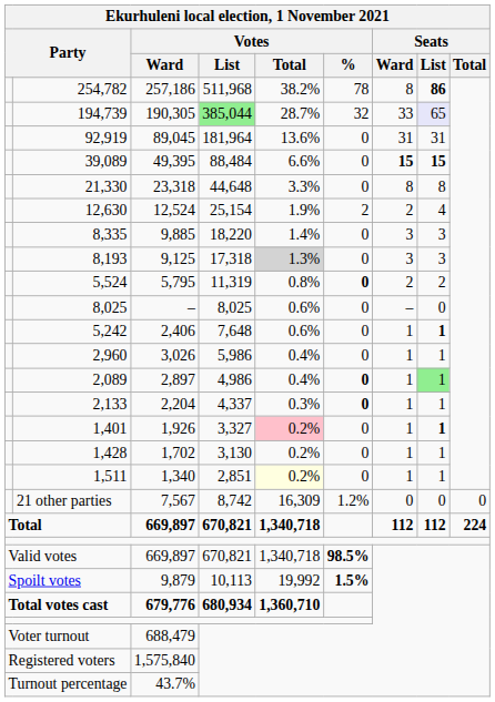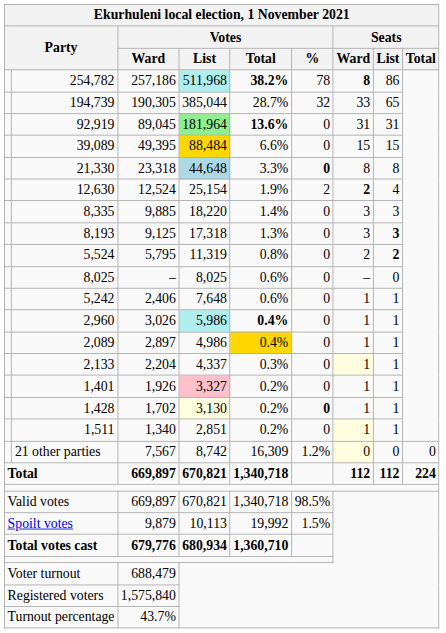254,782 | Votes / List: no background -> paleturquoise background
254,782 | Votes / Total: normal -> bold
254,782 | Seats / Ward: normal -> bold
254,782 | Seats / List: bold -> normal
194,739 | Votes / List: lightgreen background -> no background
194,739 | Seats / List: lavender background -> no background
92,919 | Votes / List: no background -> lightgreen background
92,919 | Votes / Total: normal -> bold
39,089 | Votes / List: no background -> gold background
39,089 | Seats / Ward: bold -> normal
39,089 | Seats / List: bold -> normal
21,330 | Votes / List: no background -> lightblue background
21,330 | Votes / %: normal -> bold
12,630 | Seats / Ward: normal -> bold
8,193 | Votes / Total: lightgrey background -> no background
8,193 | Seats / List: normal -> bold
5,524 | Votes / %: bold -> normal
5,524 | Seats / List: normal -> bold
5,242 | Seats / List: bold -> normal
2,960 | Votes / List: no background -> paleturquoise background
2,960 | Votes / Total: normal -> bold
2,089 | Votes / Total: no background -> gold background
2,089 | Votes / %: bold -> normal
2,089 | Seats / List: lightgreen background -> no background
2,133 | Votes / %: bold -> normal
2,133 | Seats / Ward: no background -> lightyellow background
1,401 | Votes / List: no background -> pink background
1,401 | Votes / Total: pink background -> no background
1,401 | Seats / List: bold -> normal
1,428 | Votes / List: no background -> lightyellow background
1,428 | Votes / %: normal -> bold
1,511 | Votes / Total: lightyellow background -> no background
1,511 | Seats / Ward: no background -> lightyellow background
21 other parties | Seats / Ward: no background -> lightyellow background
Valid votes | Votes / %: bold -> normal
Spoilt votes | Votes / %: bold -> normal
